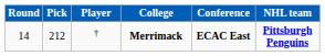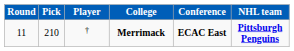Merrimack | Round: 14 -> 11
Merrimack | Pick: 212 -> 210
